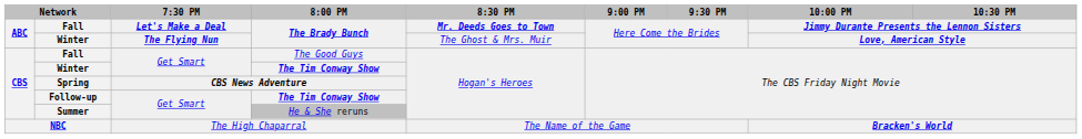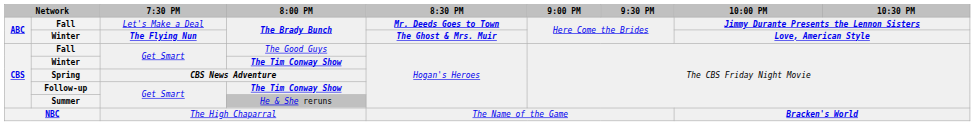Fall / The Brady Bunch | 7:30 PM: bold -> normal
Winter / The Brady Bunch | 8:30 PM: normal -> bold
